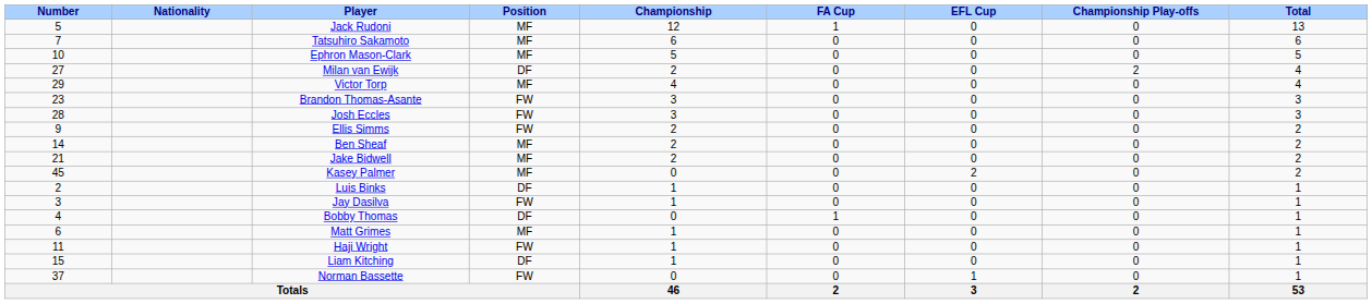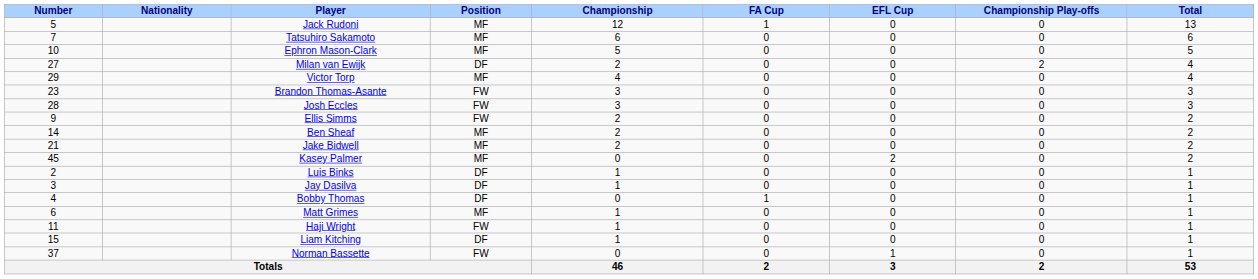Jay Dasilva | Position: FW -> DF
